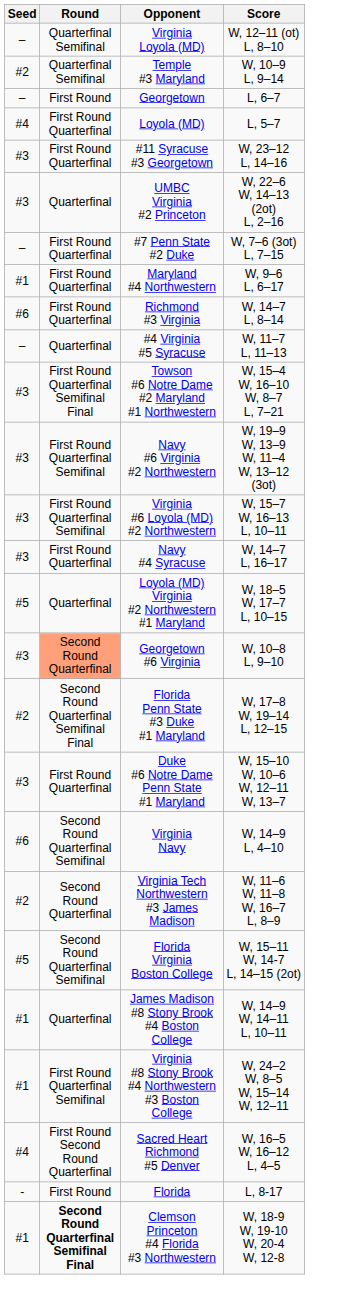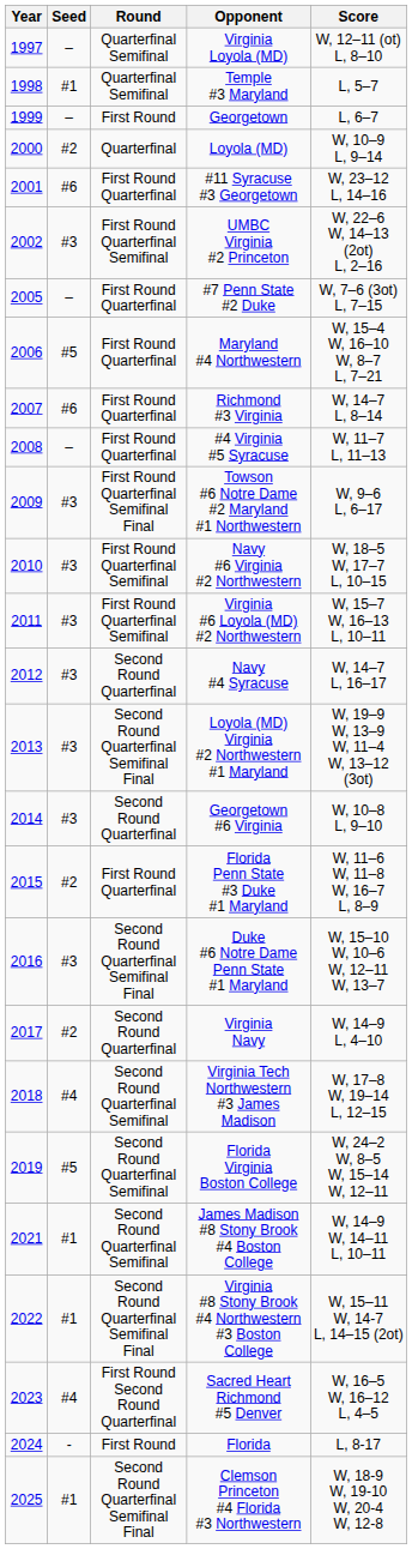+ column: Year | 1997 | 1998 | 1999 | 2000 | 2001 | 2002 | 2005 | 2006 | 2007 | 2008 | 2009 | 2010 | 2011 | 2012 | 2013 | 2014 | 2015 | 2016 | 2017 | 2018 | 2019 | 2021 | 2022 | 2023 | 2024 | 2025
Temple #3 Maryland | Seed: #2 -> #1
Temple #3 Maryland | Score: W, 10–9 L, 9–14 -> L, 5–7
Loyola (MD) | Seed: #4 -> #2
Loyola (MD) | Round: First Round Quarterfinal -> Quarterfinal
Loyola (MD) | Score: L, 5–7 -> W, 10–9 L, 9–14
#11 Syracuse #3 Georgetown | Seed: #3 -> #6
UMBC Virginia #2 Princeton | Round: Quarterfinal -> First Round Quarterfinal Semifinal
Maryland #4 Northwestern | Seed: #1 -> #5
Maryland #4 Northwestern | Score: W, 9–6 L, 6–17 -> W, 15–4 W, 16–10 W, 8–7 L, 7–21
#4 Virginia #5 Syracuse | Round: Quarterfinal -> First Round Quarterfinal
Towson #6 Notre Dame #2 Maryland #1 Northwestern | Score: W, 15–4 W, 16–10 W, 8–7 L, 7–21 -> W, 9–6 L, 6–17
Navy #6 Virginia #2 Northwestern | Score: W, 19–9 W, 13–9 W, 11–4 W, 13–12 (3ot) -> W, 18–5 W, 17–7 L, 10–15
Navy #4 Syracuse | Round: First Round Quarterfinal -> Second Round Quarterfinal
Loyola (MD) Virginia #2 Northwestern #1 Maryland | Seed: #5 -> #3
Loyola (MD) Virginia #2 Northwestern #1 Maryland | Round: Quarterfinal -> Second Round Quarterfinal Semifinal Final
Loyola (MD) Virginia #2 Northwestern #1 Maryland | Score: W, 18–5 W, 17–7 L, 10–15 -> W, 19–9 W, 13–9 W, 11–4 W, 13–12 (3ot)
Georgetown #6 Virginia | Round: lightsalmon background -> no background
Florida Penn State #3 Duke #1 Maryland | Round: Second Round Quarterfinal Semifinal Final -> First Round Quarterfinal
Florida Penn State #3 Duke #1 Maryland | Score: W, 17–8 W, 19–14 L, 12–15 -> W, 11–6 W, 11–8 W, 16–7 L, 8–9
Duke #6 Notre Dame Penn State #1 Maryland | Round: First Round Quarterfinal -> Second Round Quarterfinal Semifinal Final
Virginia Navy | Seed: #6 -> #2
Virginia Navy | Round: Second Round Quarterfinal Semifinal -> Second Round Quarterfinal
Virginia Tech Northwestern #3 James Madison | Seed: #2 -> #4
Virginia Tech Northwestern #3 James Madison | Round: Second Round Quarterfinal -> Second Round Quarterfinal Semifinal
Virginia Tech Northwestern #3 James Madison | Score: W, 11–6 W, 11–8 W, 16–7 L, 8–9 -> W, 17–8 W, 19–14 L, 12–15
Florida Virginia Boston College | Score: W, 15–11 W, 14-7 L, 14–15 (2ot) -> W, 24–2 W, 8–5 W, 15–14 W, 12–11
James Madison #8 Stony Brook #4 Boston College | Round: Quarterfinal -> Second Round Quarterfinal Semifinal
Virginia #8 Stony Brook #4 Northwestern #3 Boston College | Round: First Round Quarterfinal Semifinal -> Second Round Quarterfinal Semifinal Final
Virginia #8 Stony Brook #4 Northwestern #3 Boston College | Score: W, 24–2 W, 8–5 W, 15–14 W, 12–11 -> W, 15–11 W, 14-7 L, 14–15 (2ot)
Clemson Princeton #4 Florida #3 Northwestern | Round: bold -> normal
